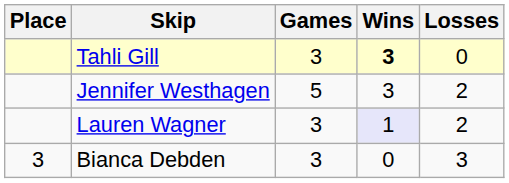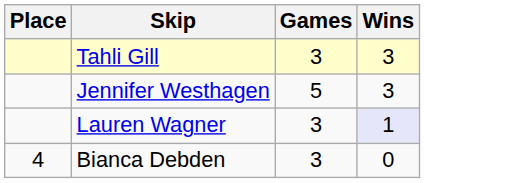- column: Losses | 0 | 2 | 2 | 3
Tahli Gill | Wins: bold -> normal
Bianca Debden | Place: 3 -> 4
